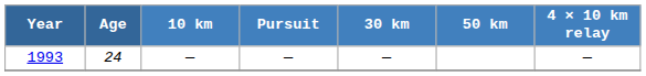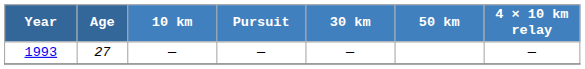1993 | Age: 24 -> 27
